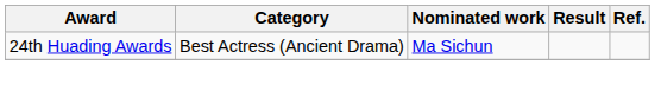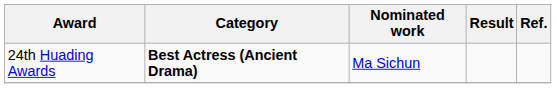24th Huading Awards | Category: normal -> bold
